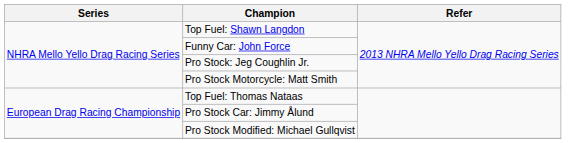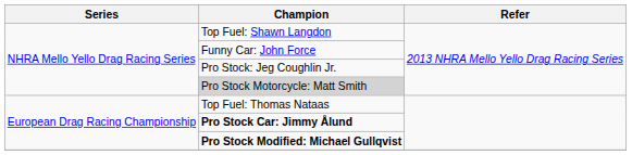Pro Stock Motorcycle: Matt Smith | Champion: no background -> lightgrey background
Pro Stock Car: Jimmy Ålund | Champion: normal -> bold
Pro Stock Modified: Michael Gullqvist | Champion: normal -> bold
